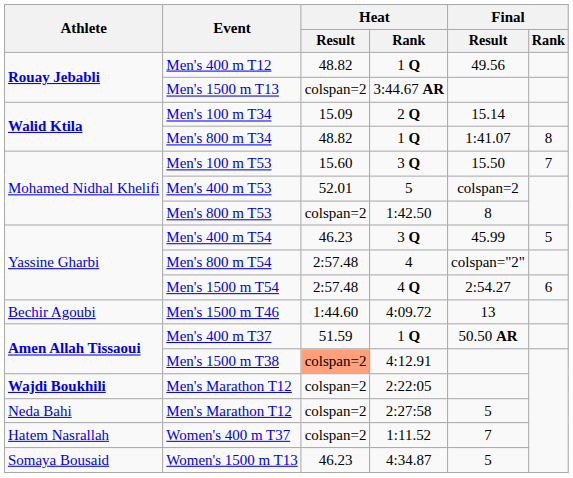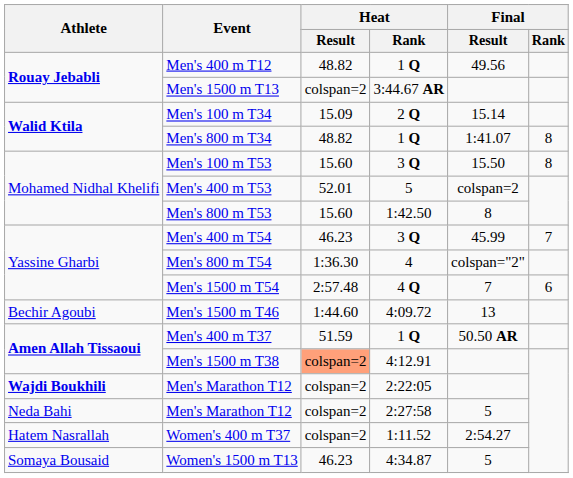Men's 100 m T53 | Final / Rank: 7 -> 8
Men's 800 m T53 | Heat / Result: colspan=2 -> 15.60
Men's 400 m T54 | Final / Rank: 5 -> 7
Men's 800 m T54 | Heat / Result: 2:57.48 -> 1:36.30
Men's 1500 m T54 | Final / Result: 2:54.27 -> 7
Women's 400 m T37 | Final / Result: 7 -> 2:54.27
